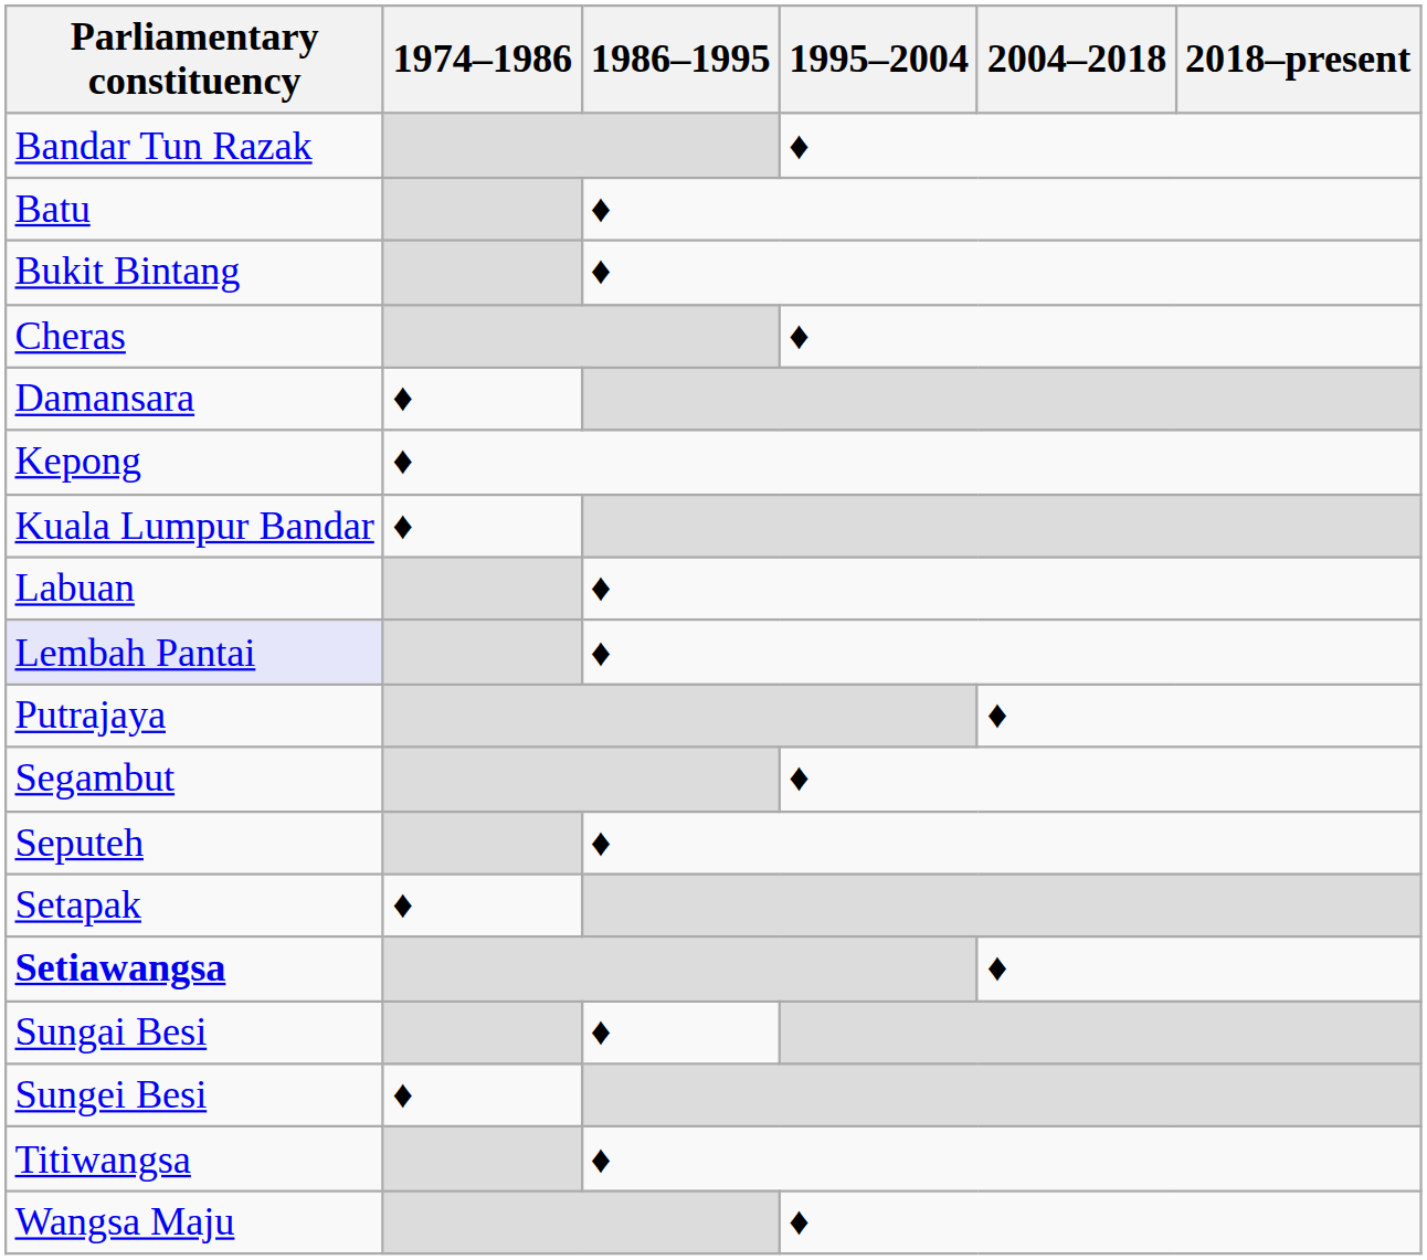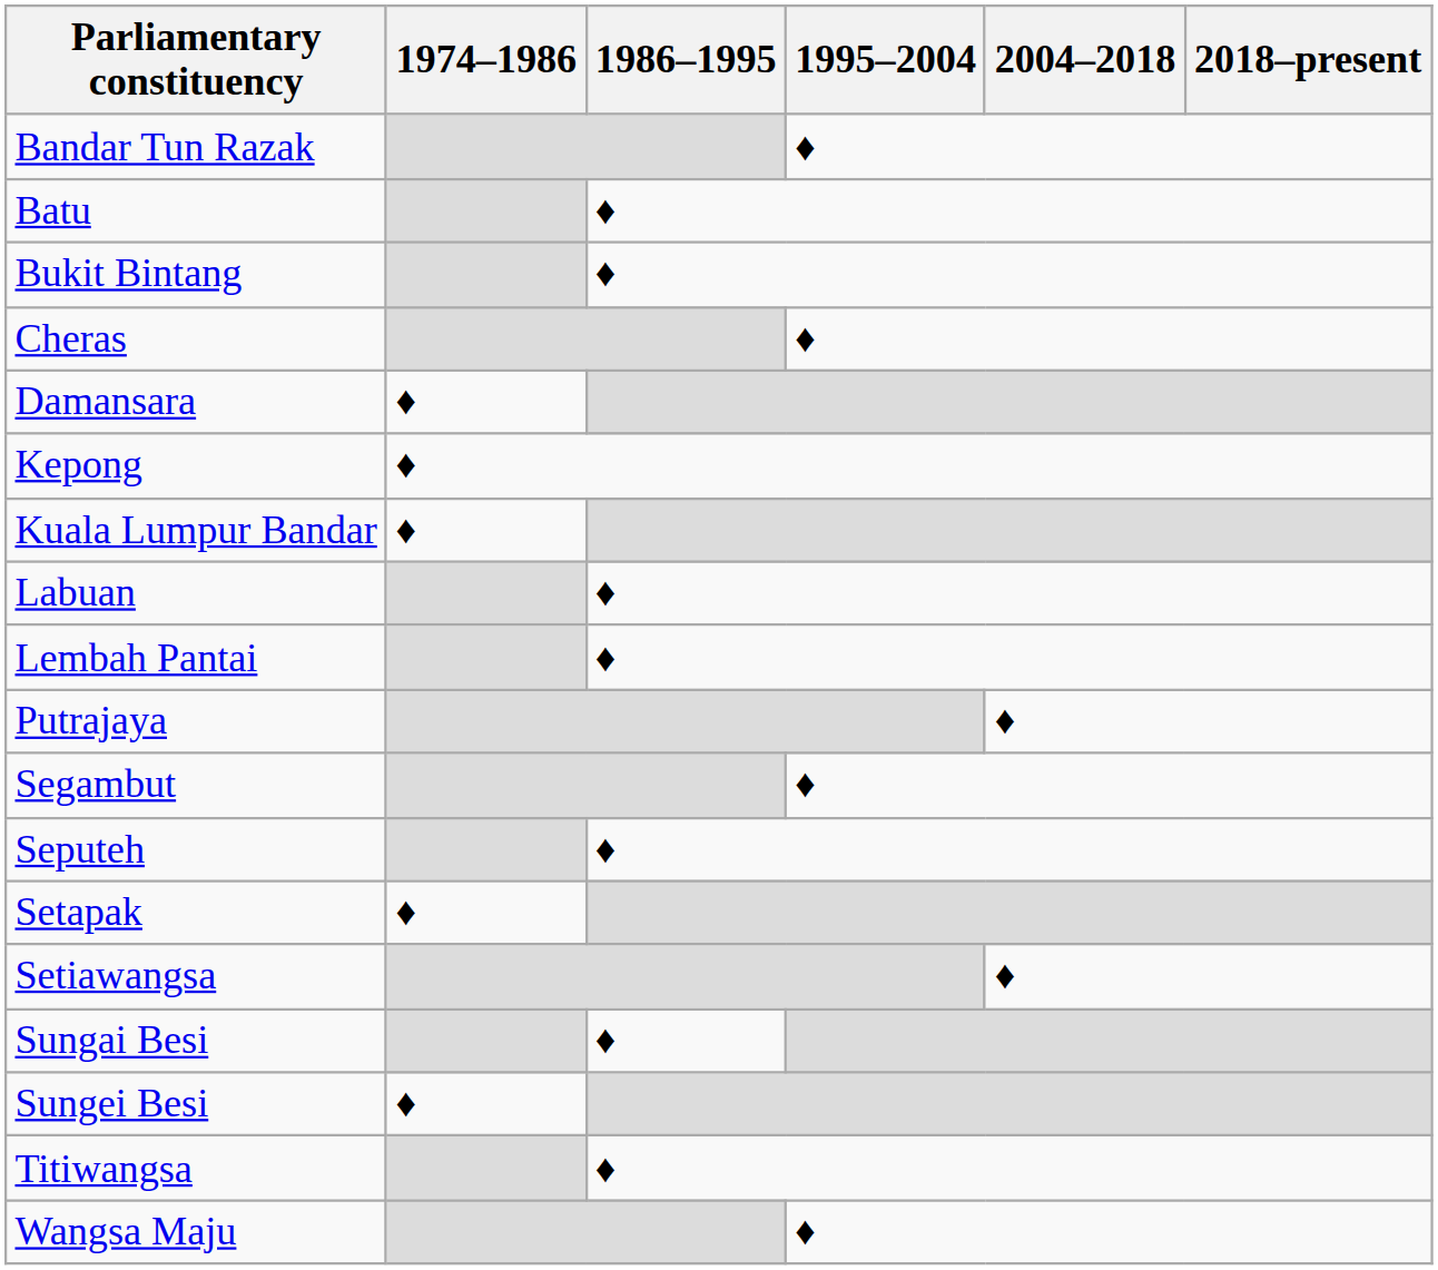Lembah Pantai | Parliamentary constituency: lavender background -> no background
Setiawangsa | Parliamentary constituency: bold -> normal
